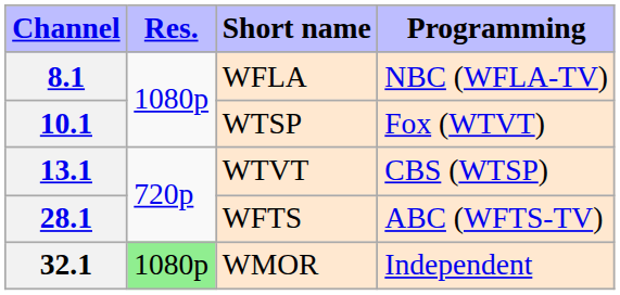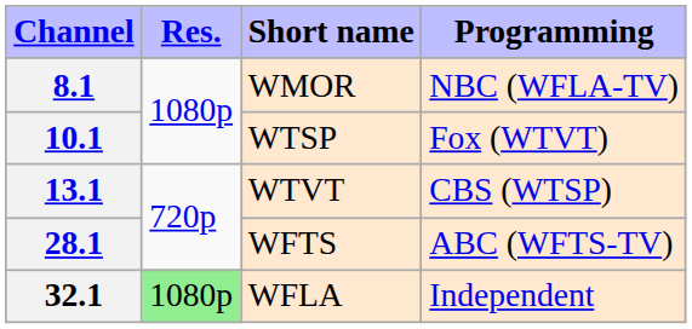8.1 | Short name: WFLA -> WMOR
32.1 | Short name: WMOR -> WFLA
